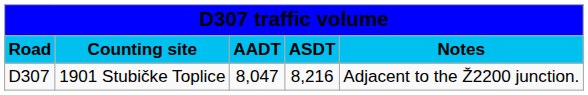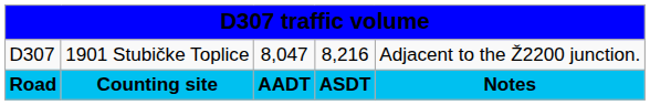rows swapped: Road <-> D307
